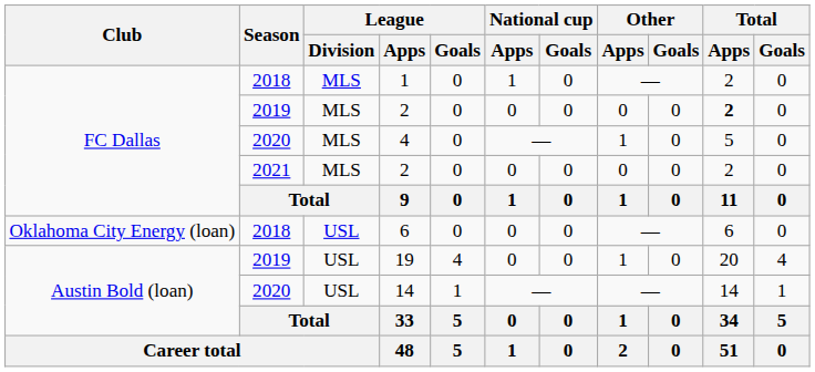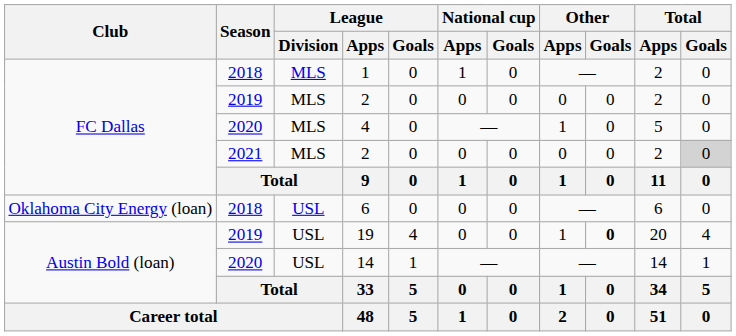2019 / 2 | Total / Apps: bold -> normal
2021 / 2 | Total / Goals: no background -> lightgrey background
19 | Other / Goals: normal -> bold
